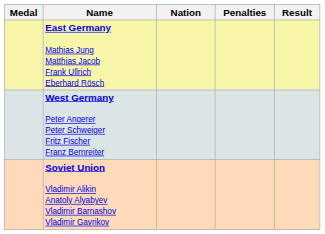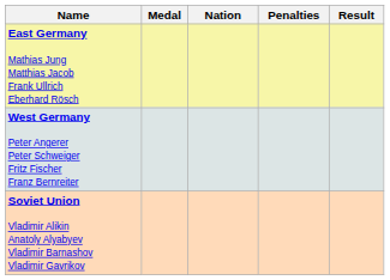columns swapped: Medal <-> Name
